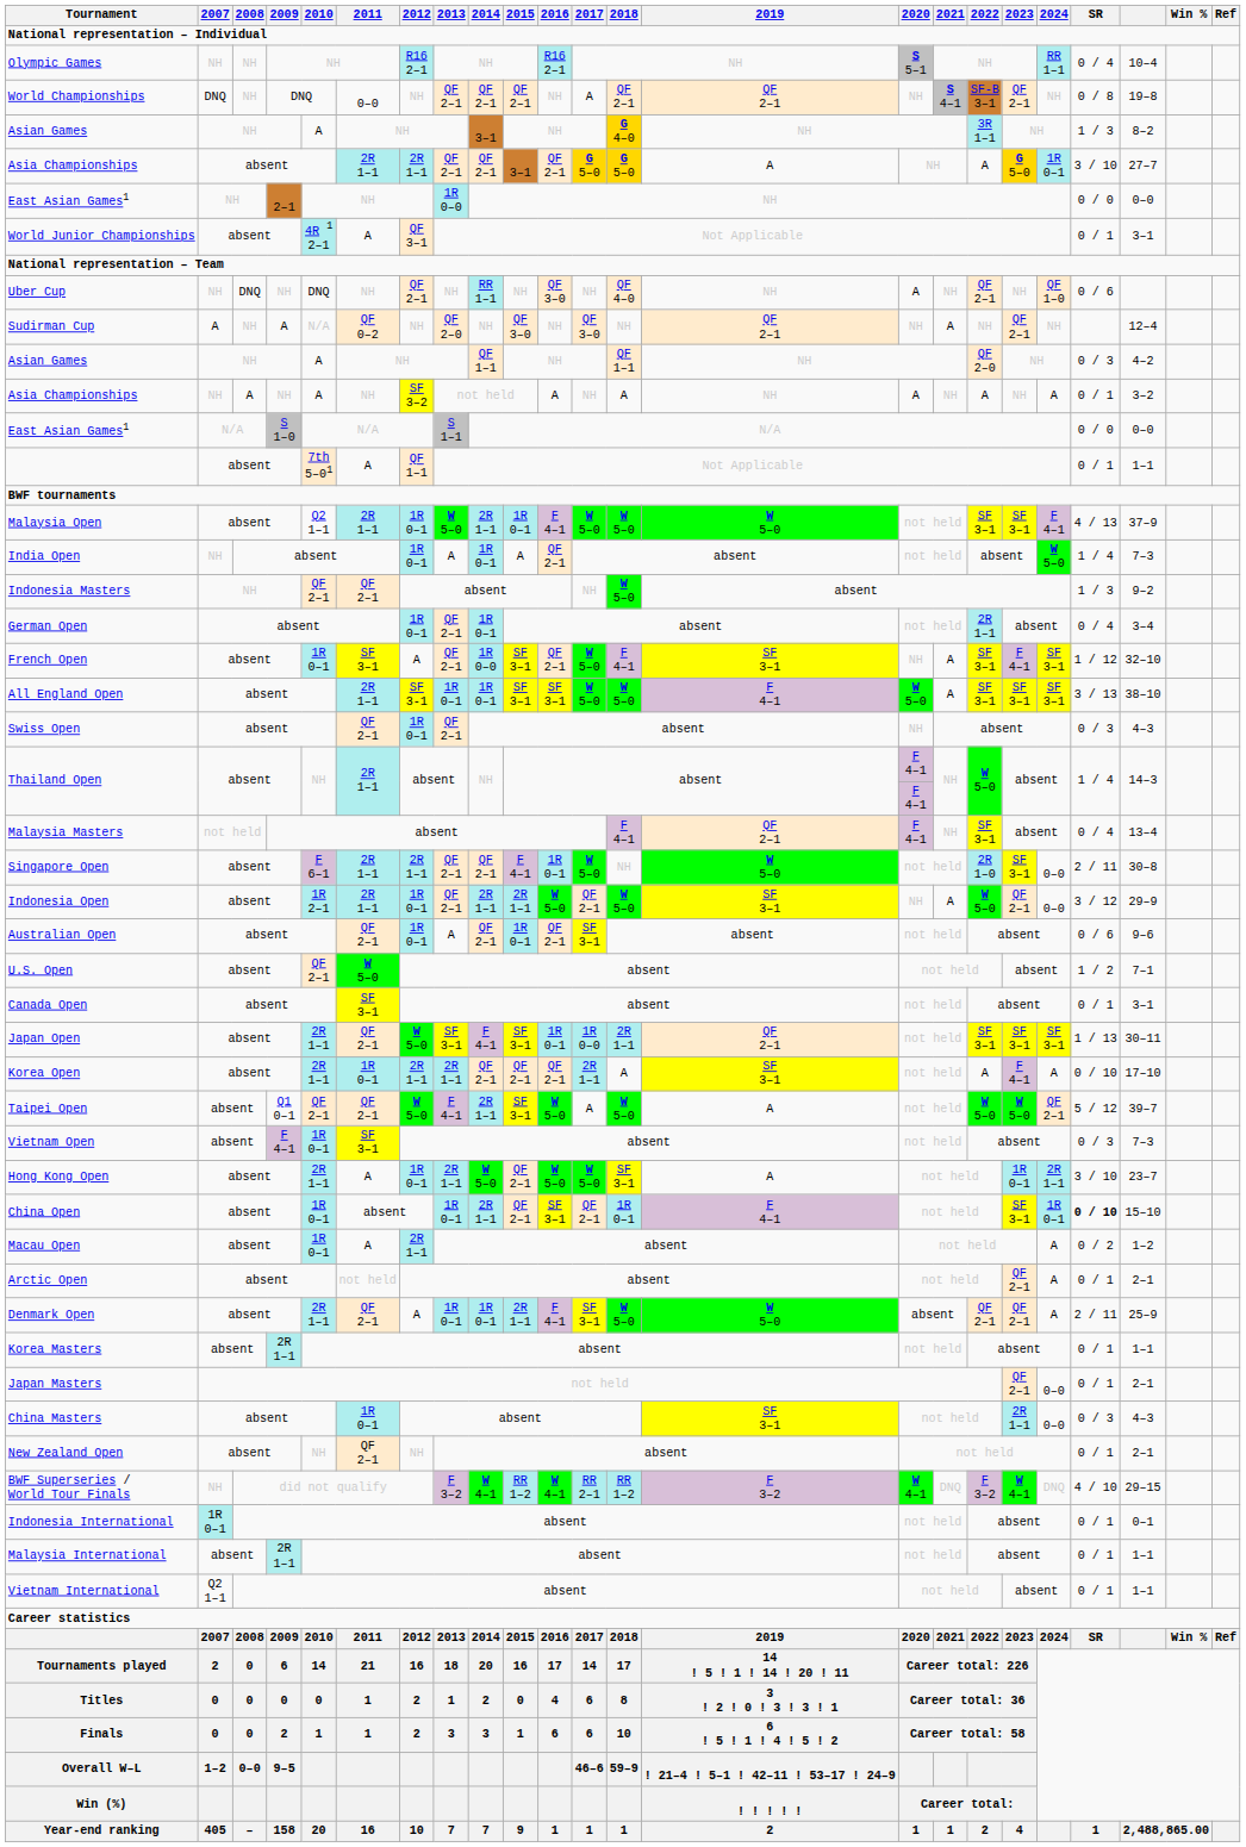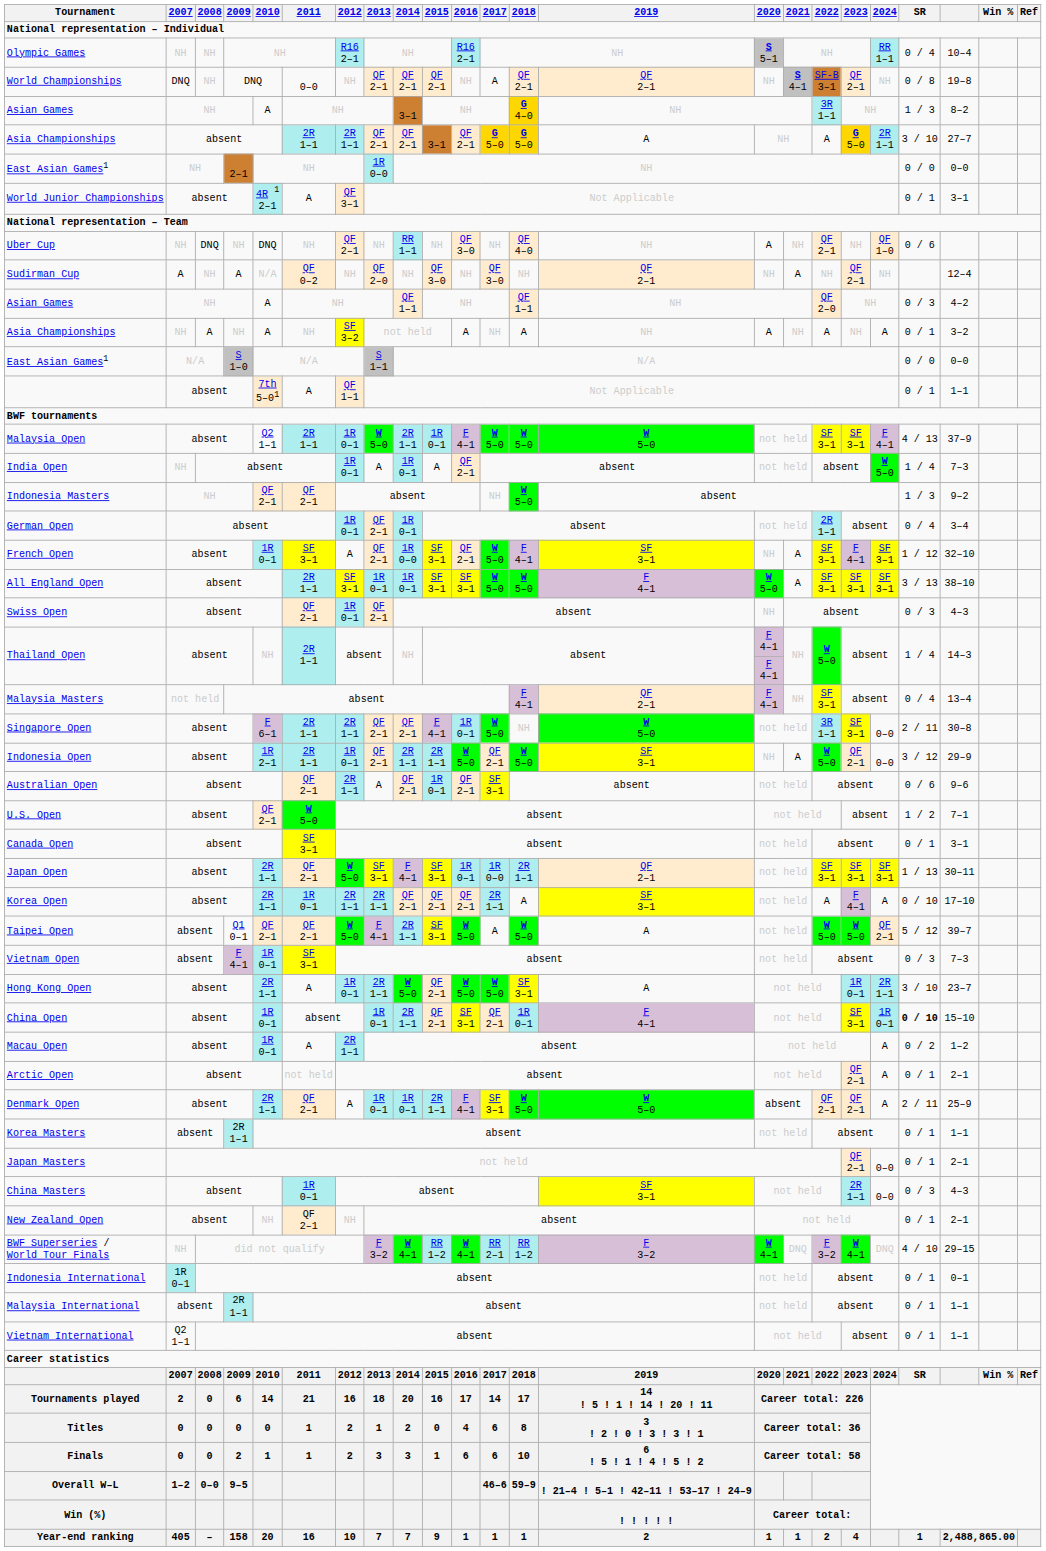Asia Championships / absent | 2024: 1R 0–1 -> 2R 1–1
Singapore Open | 2022: 2R 1–0 -> 3R 1–1
Australian Open | 2012: 1R 0–1 -> 2R 1–1
